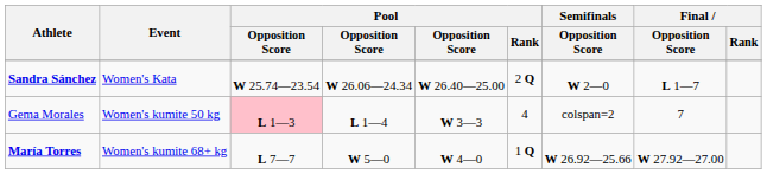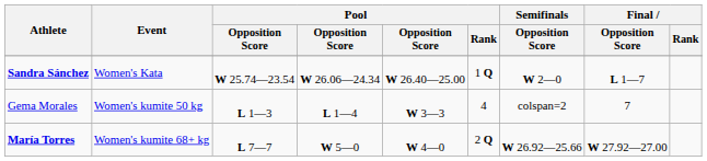Sandra Sánchez | Pool / Rank: 2 Q -> 1 Q
Gema Morales | column 3: pink background -> no background
María Torres | Pool / Rank: 1 Q -> 2 Q
